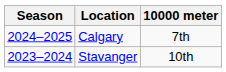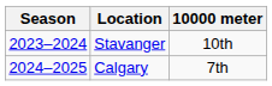rows swapped: Stavanger <-> Calgary
